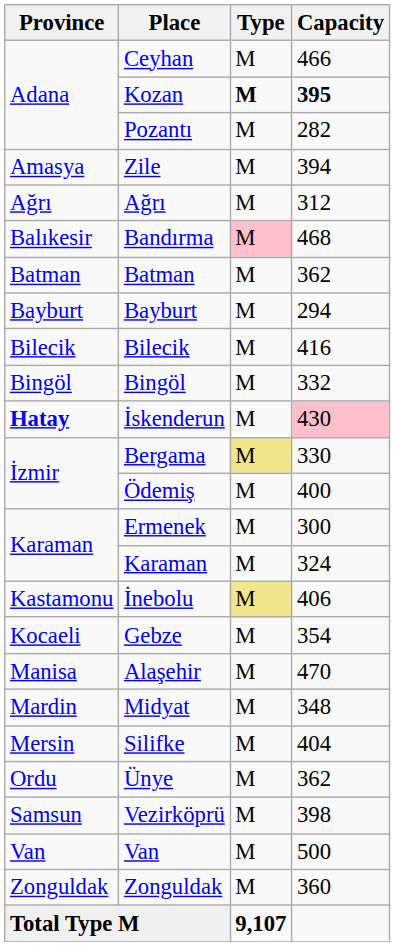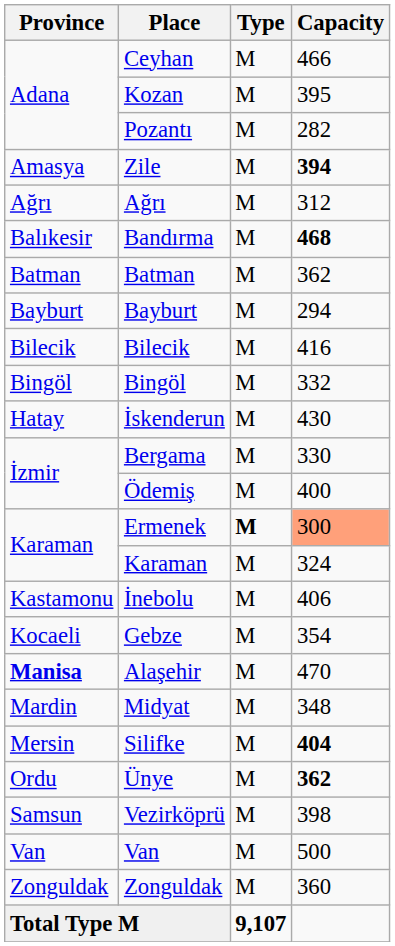Kozan | Type: bold -> normal
Kozan | Capacity: bold -> normal
Zile | Capacity: normal -> bold
Bandırma | Type: pink background -> no background
Bandırma | Capacity: normal -> bold
İskenderun | Province: bold -> normal
İskenderun | Capacity: pink background -> no background
Bergama | Type: khaki background -> no background
Ermenek | Type: normal -> bold
Ermenek | Capacity: no background -> lightsalmon background
İnebolu | Type: khaki background -> no background
Alaşehir | Province: normal -> bold
Silifke | Capacity: normal -> bold
Ünye | Capacity: normal -> bold
